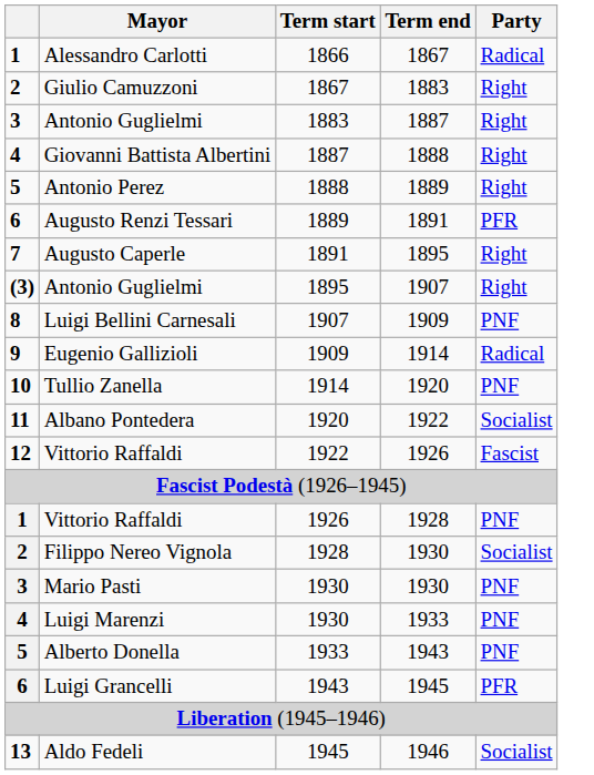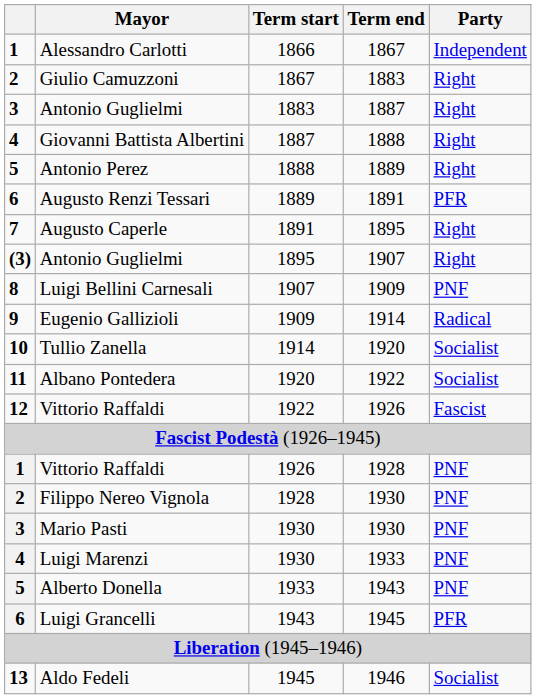Alessandro Carlotti | Party: Radical -> Independent
Tullio Zanella | Party: PNF -> Socialist
Filippo Nereo Vignola | Party: Socialist -> PNF
